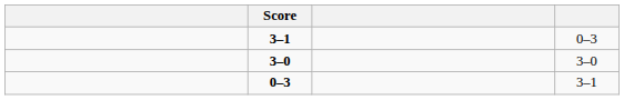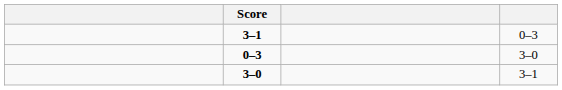row 3 | Score: 3–0 -> 0–3
row 4 | Score: 0–3 -> 3–0
